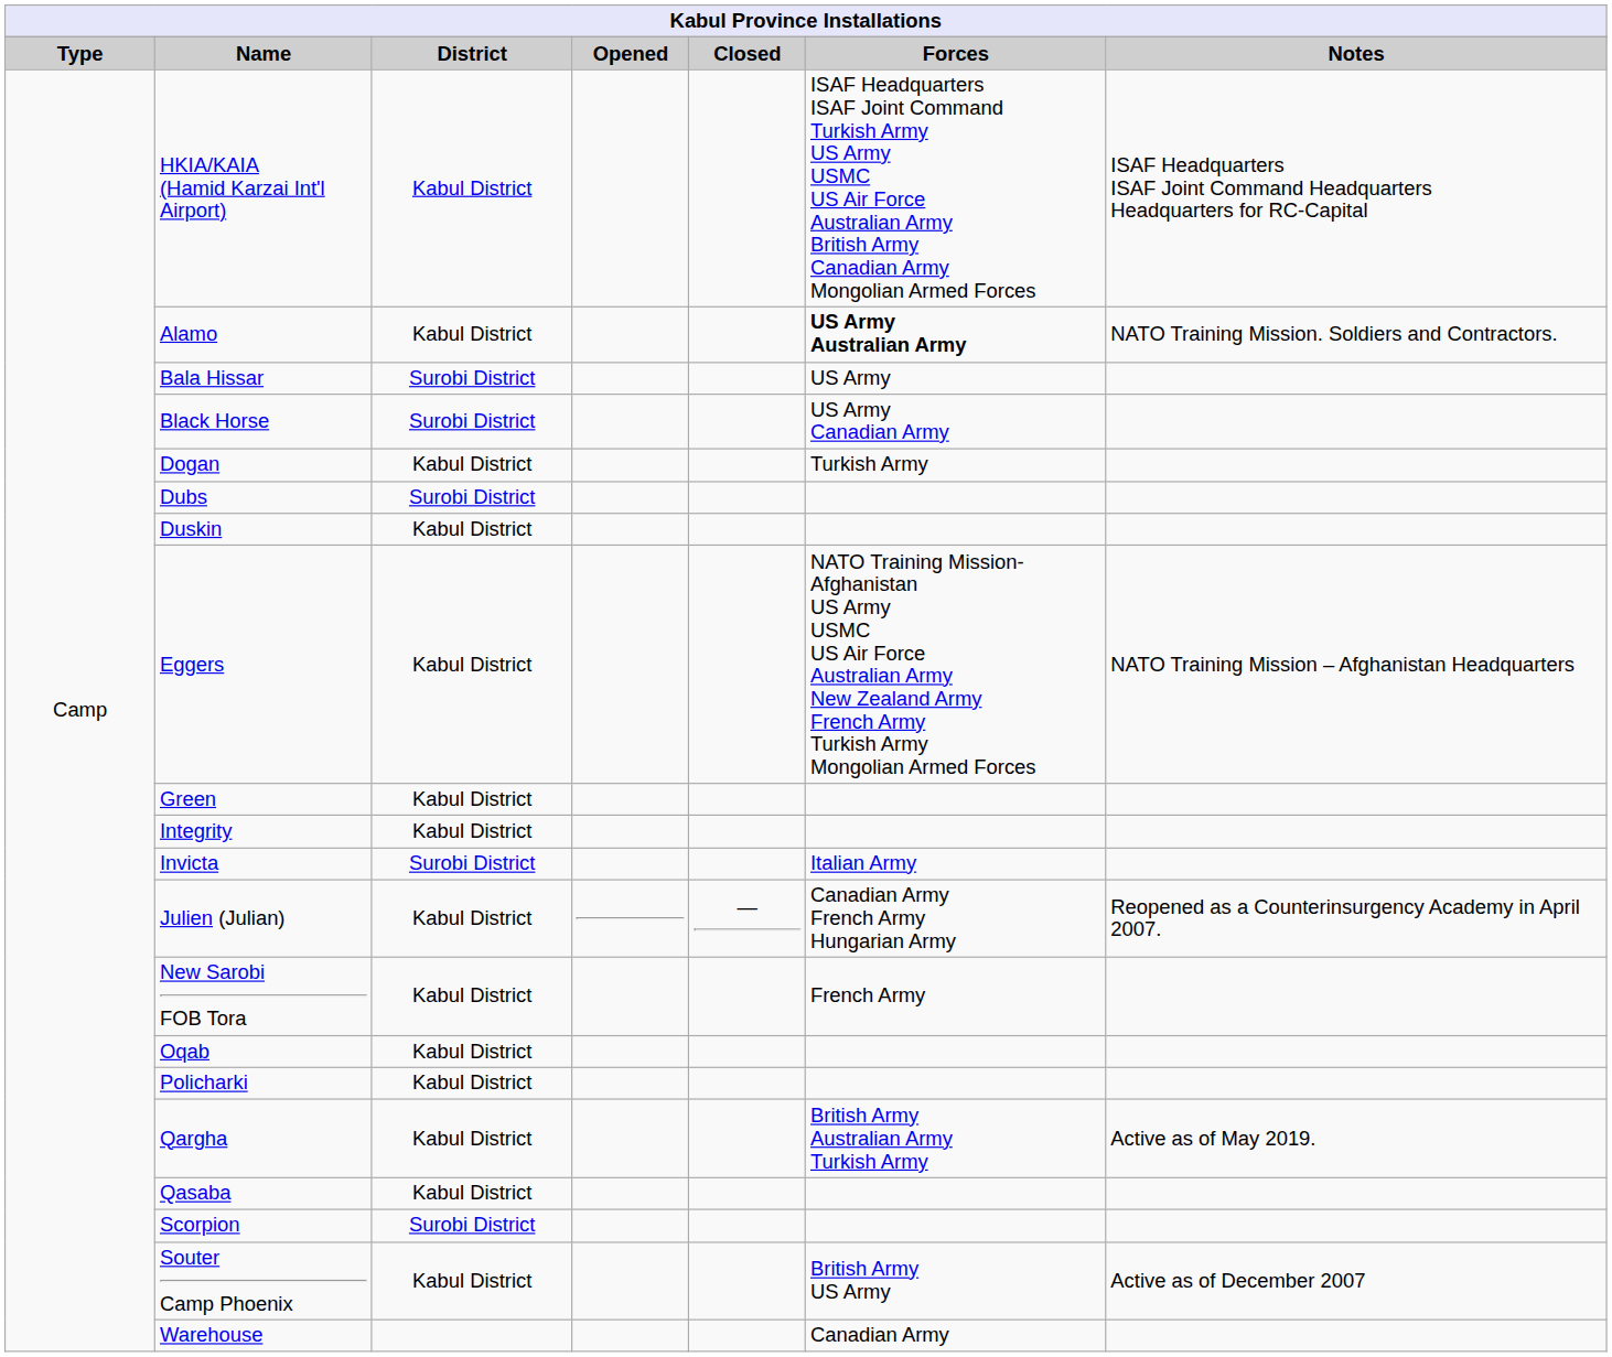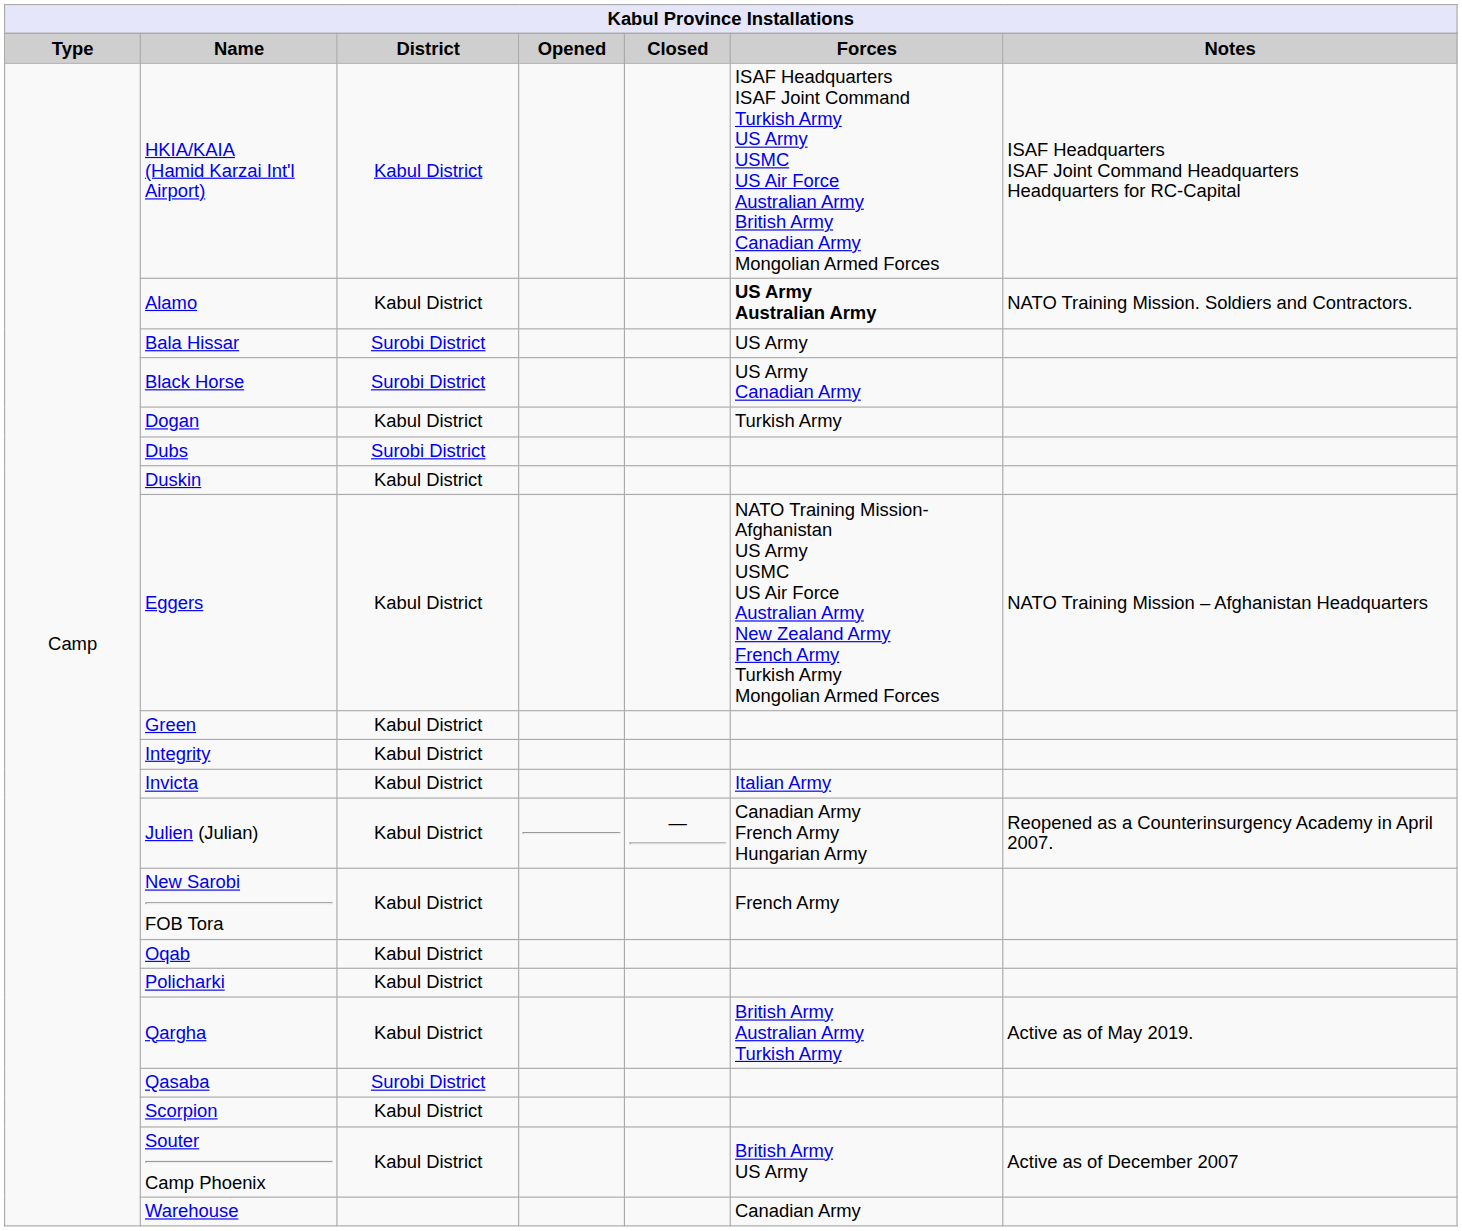Invicta | District: Surobi District -> Kabul District
Qasaba | District: Kabul District -> Surobi District
Scorpion | District: Surobi District -> Kabul District
